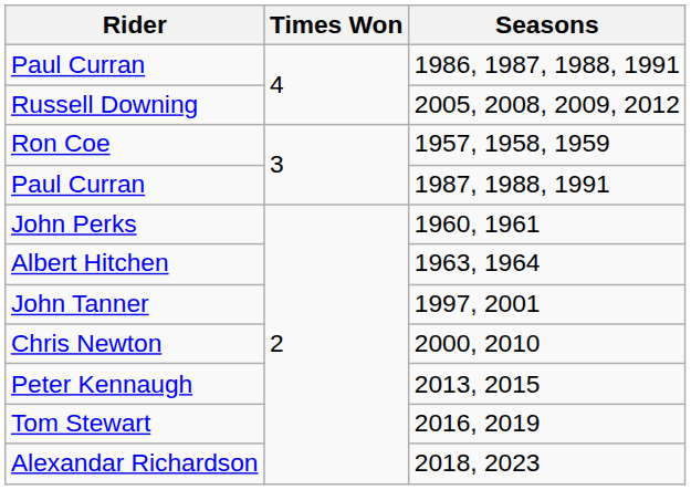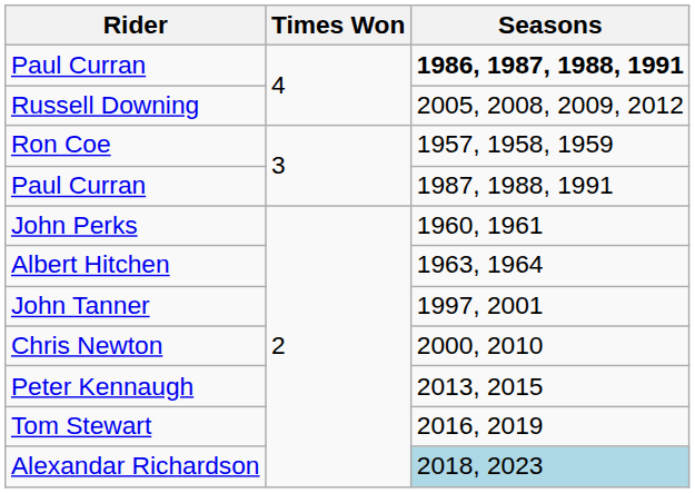Paul Curran / 1986, 1987, 1988, 1991 | Seasons: normal -> bold
Alexandar Richardson | Seasons: no background -> lightblue background
